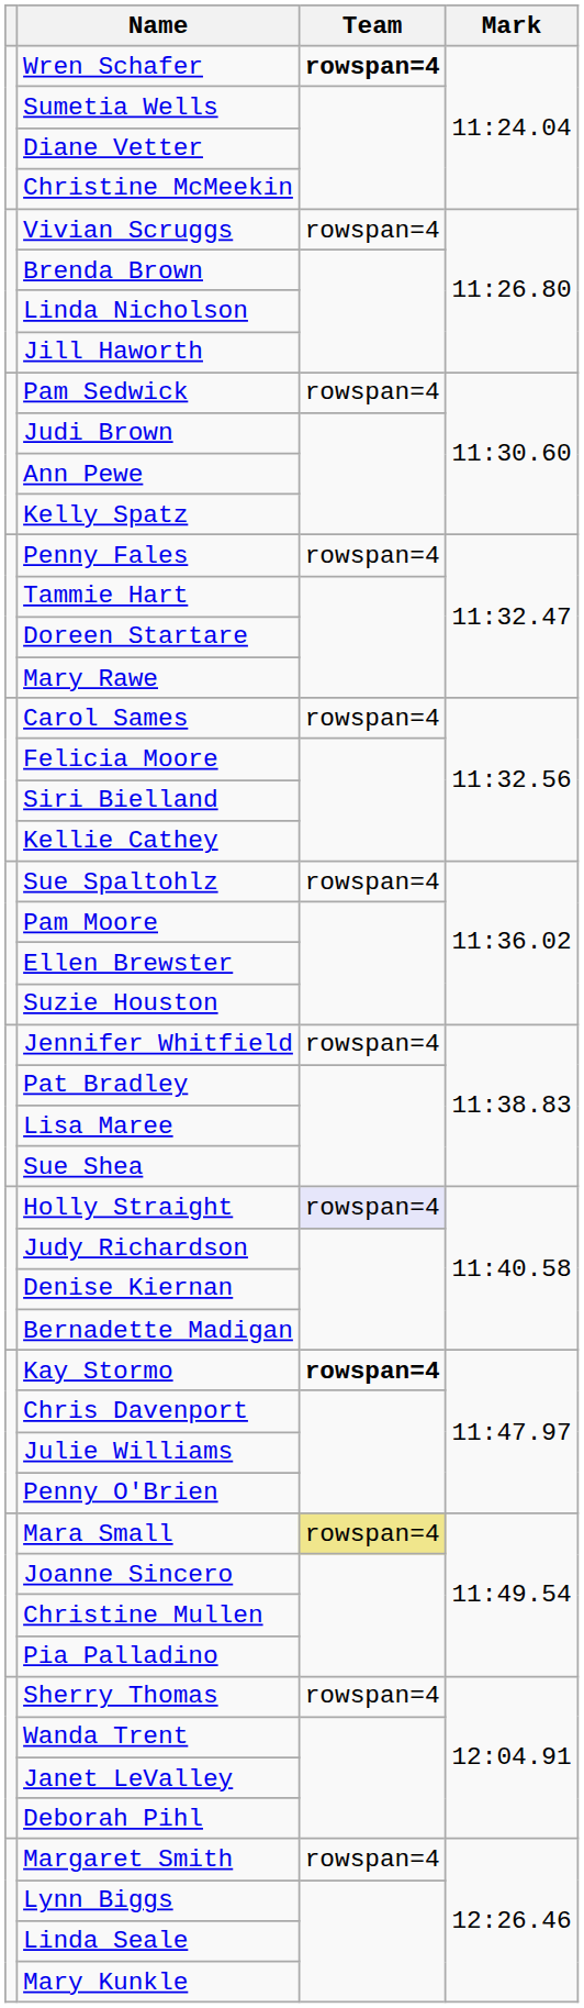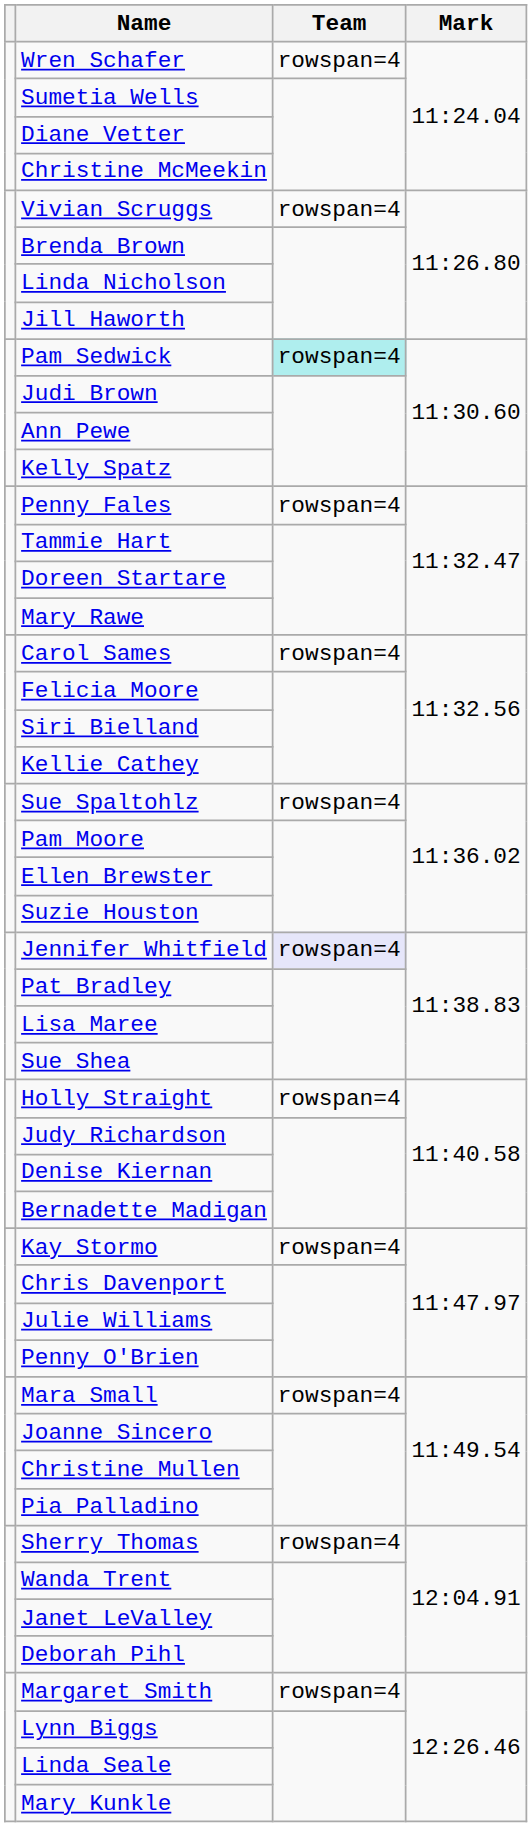Wren Schafer | Team: bold -> normal
Pam Sedwick | Team: no background -> paleturquoise background
Jennifer Whitfield | Team: no background -> lavender background
Holly Straight | Team: lavender background -> no background
Kay Stormo | Team: bold -> normal
Mara Small | Team: khaki background -> no background
